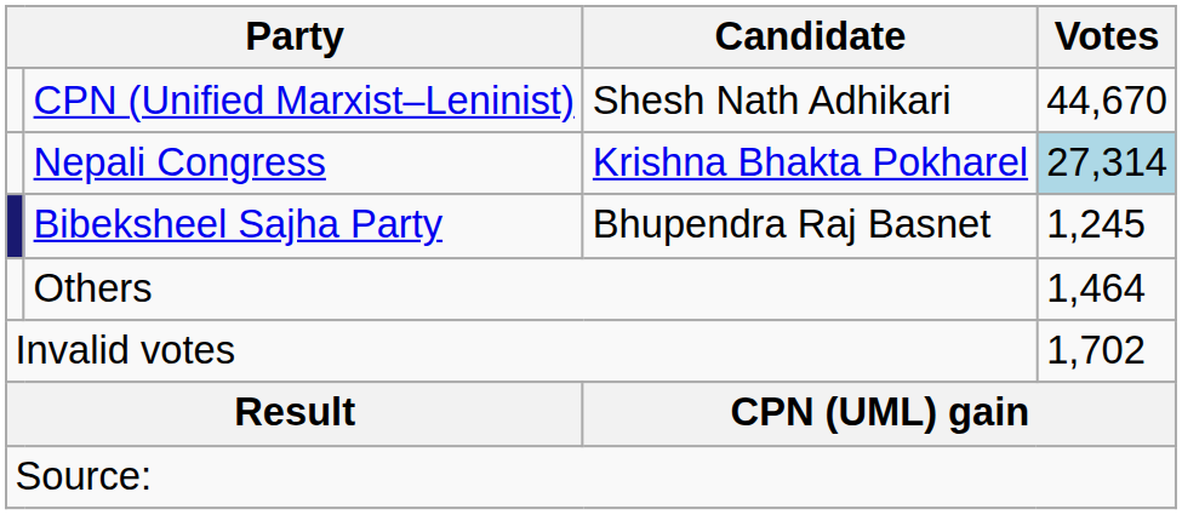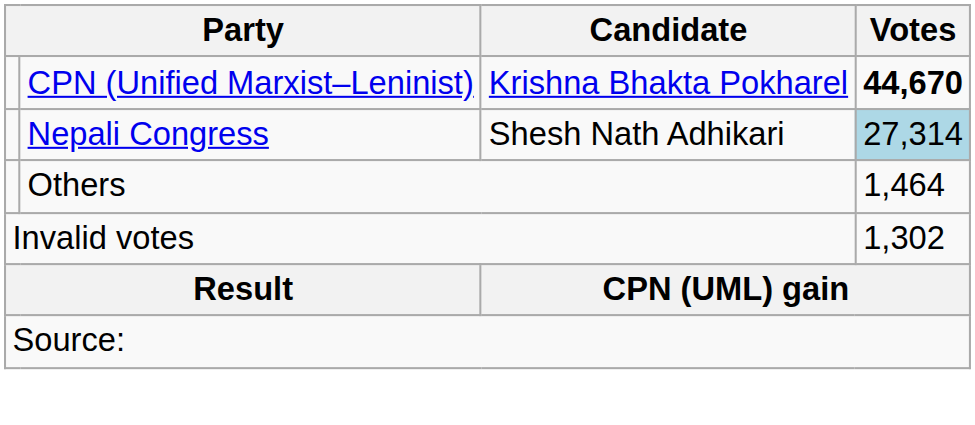CPN (Unified Marxist–Leninist) | Candidate: Shesh Nath Adhikari -> Krishna Bhakta Pokharel
CPN (Unified Marxist–Leninist) | Votes: normal -> bold
Nepali Congress | Candidate: Krishna Bhakta Pokharel -> Shesh Nath Adhikari
- row: Bibeksheel Sajha Party | Bhupendra Raj Basnet | 1,245
Invalid votes | Votes: 1,702 -> 1,302
